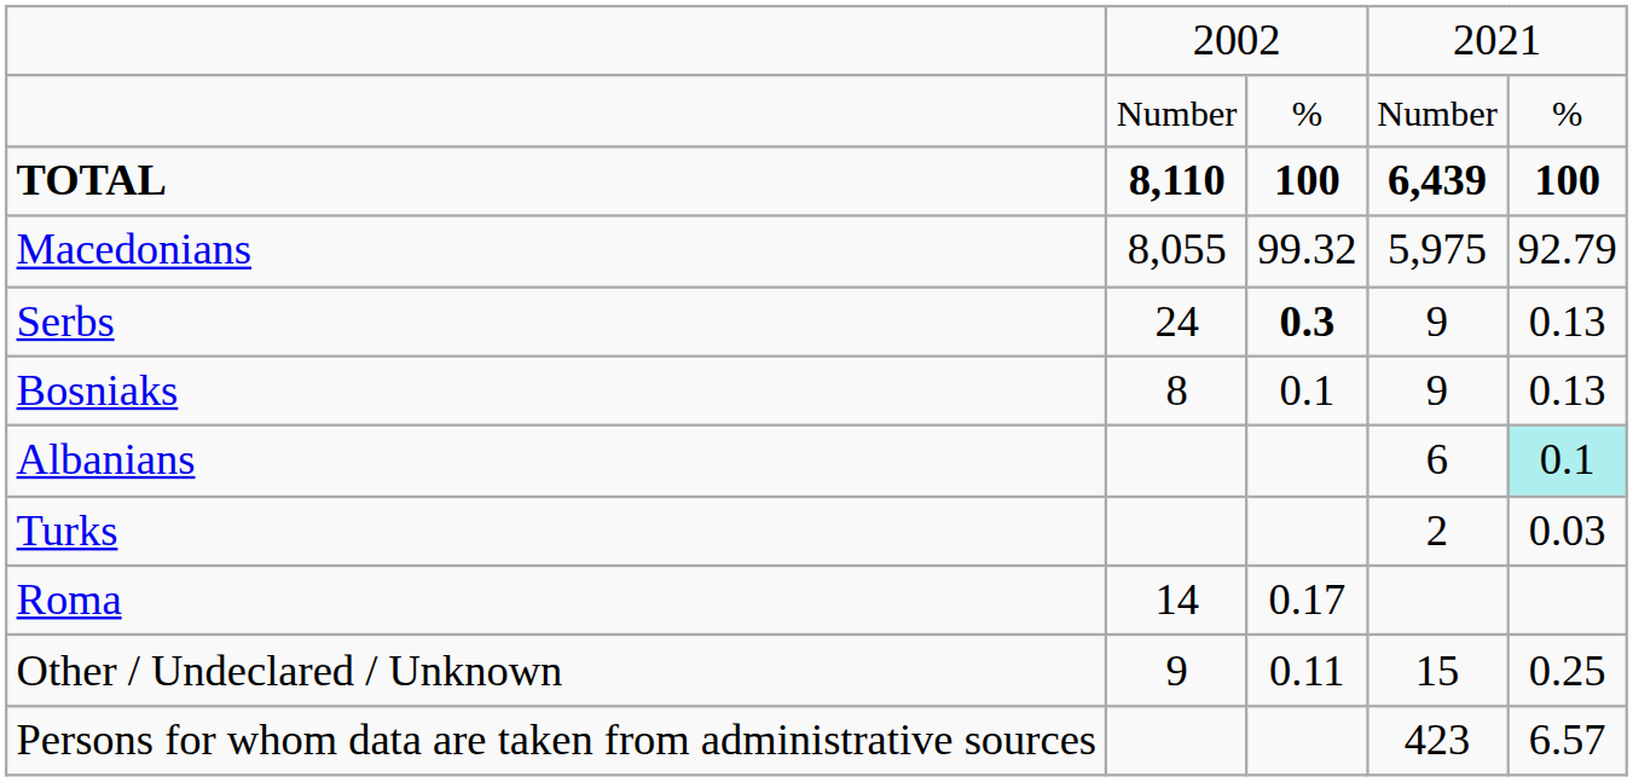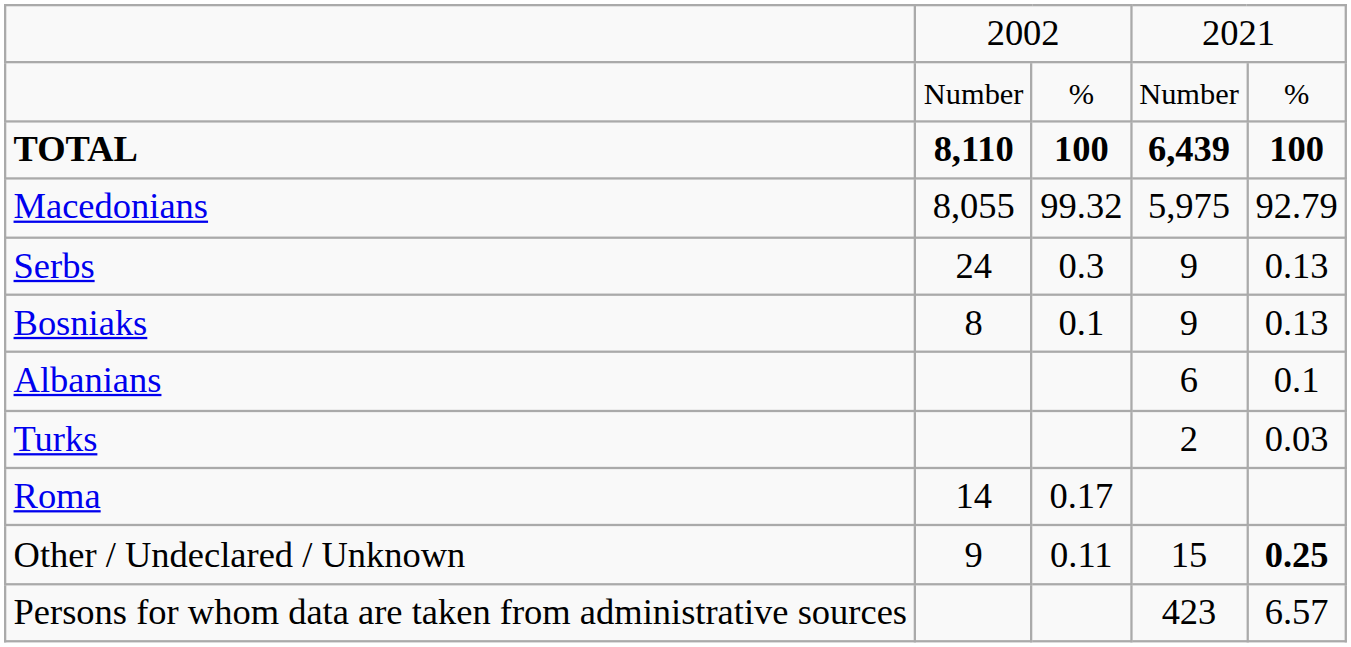Serbs | column 3: bold -> normal
Albanians | column 5: paleturquoise background -> no background
Other / Undeclared / Unknown | column 5: normal -> bold
